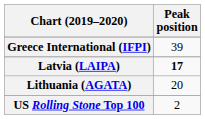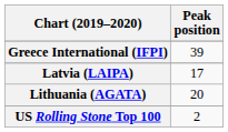Latvia (LAIPA) | Peak position: bold -> normal
